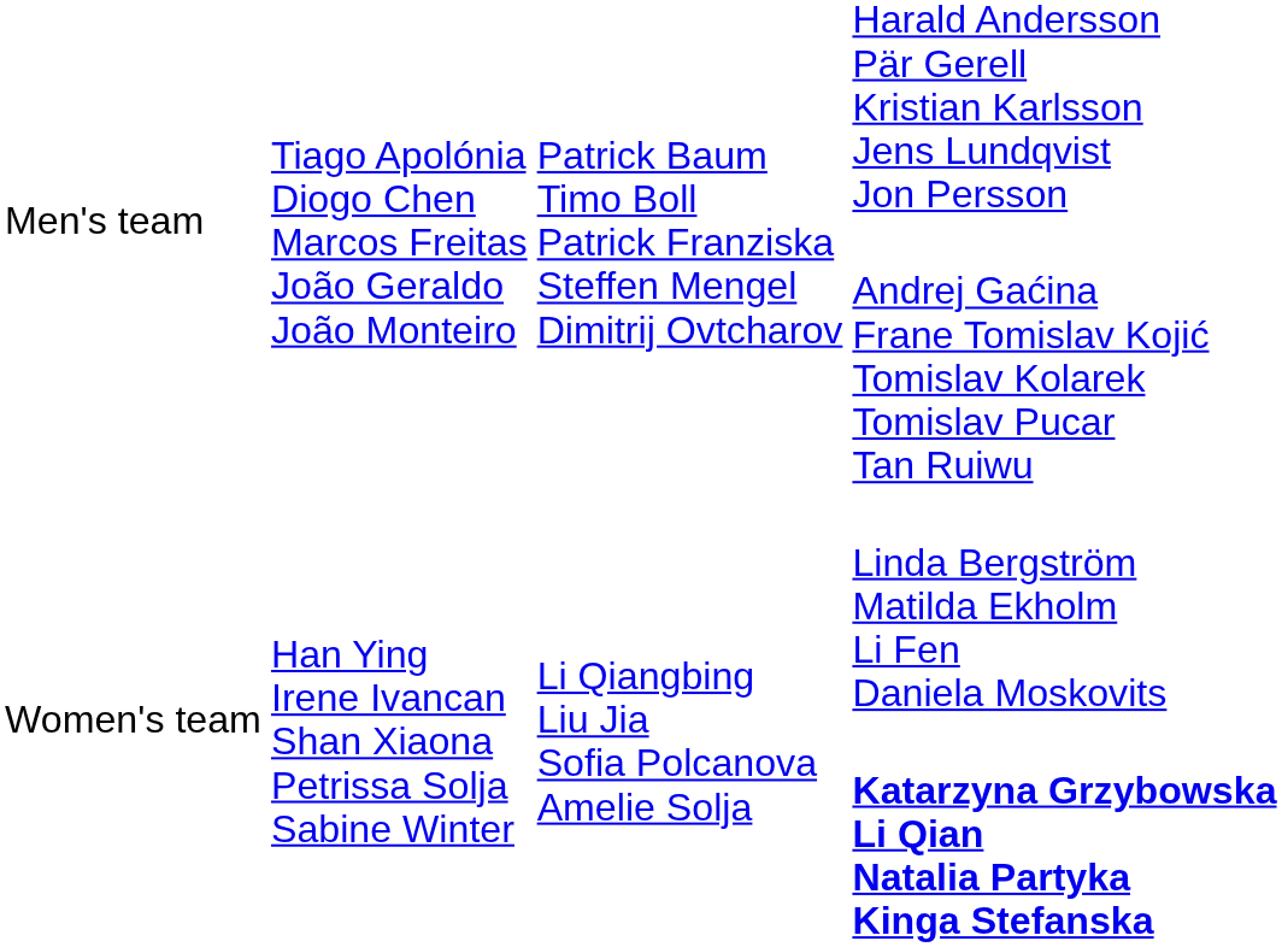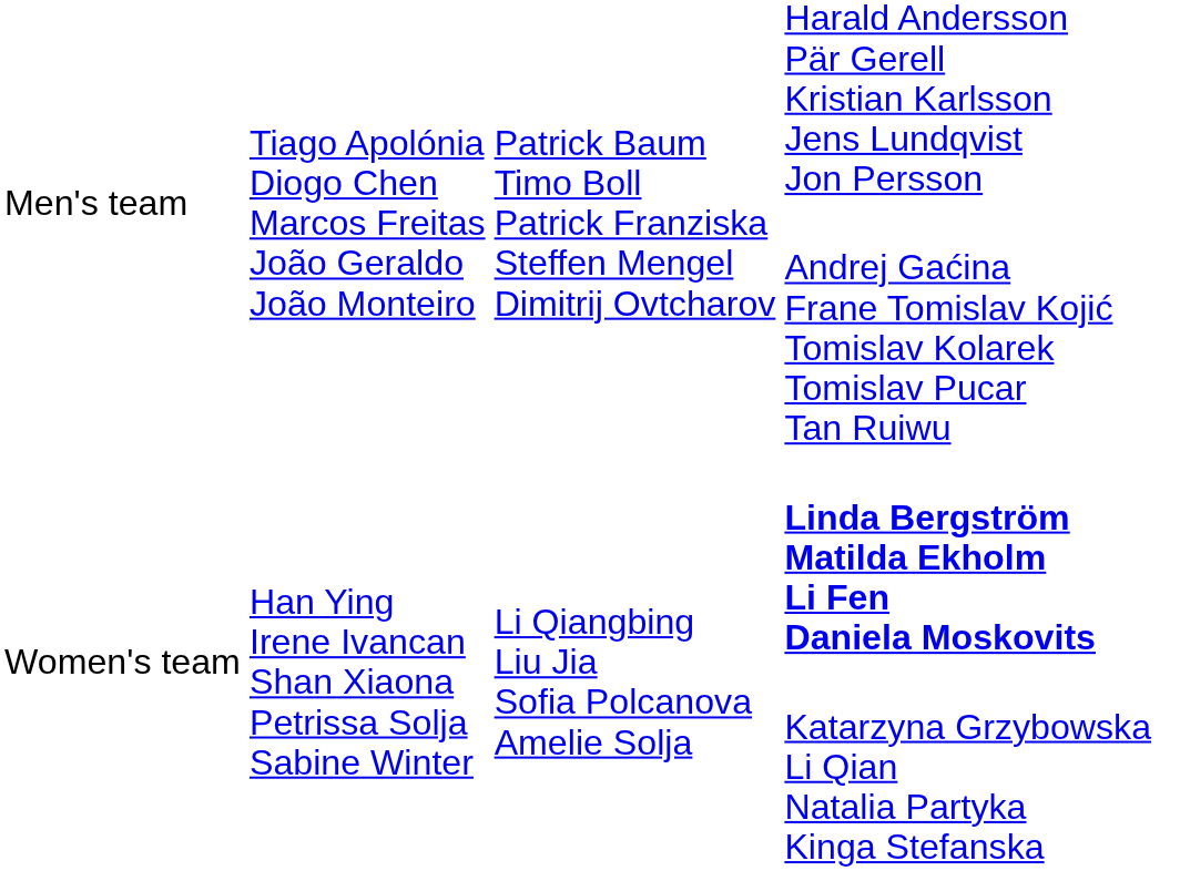Linda Bergström Matilda Ekholm Li Fen Daniela Moskovits | column 4: normal -> bold
Katarzyna Grzybowska Li Qian Natalia Partyka Kinga Stefanska | column 4: bold -> normal
